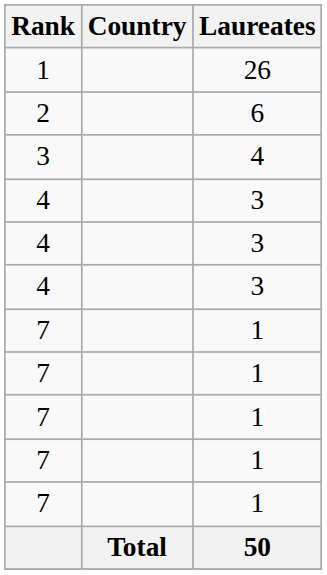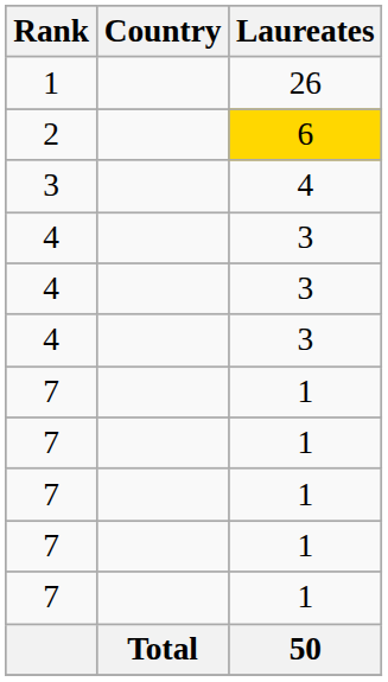2 | Laureates: no background -> gold background
